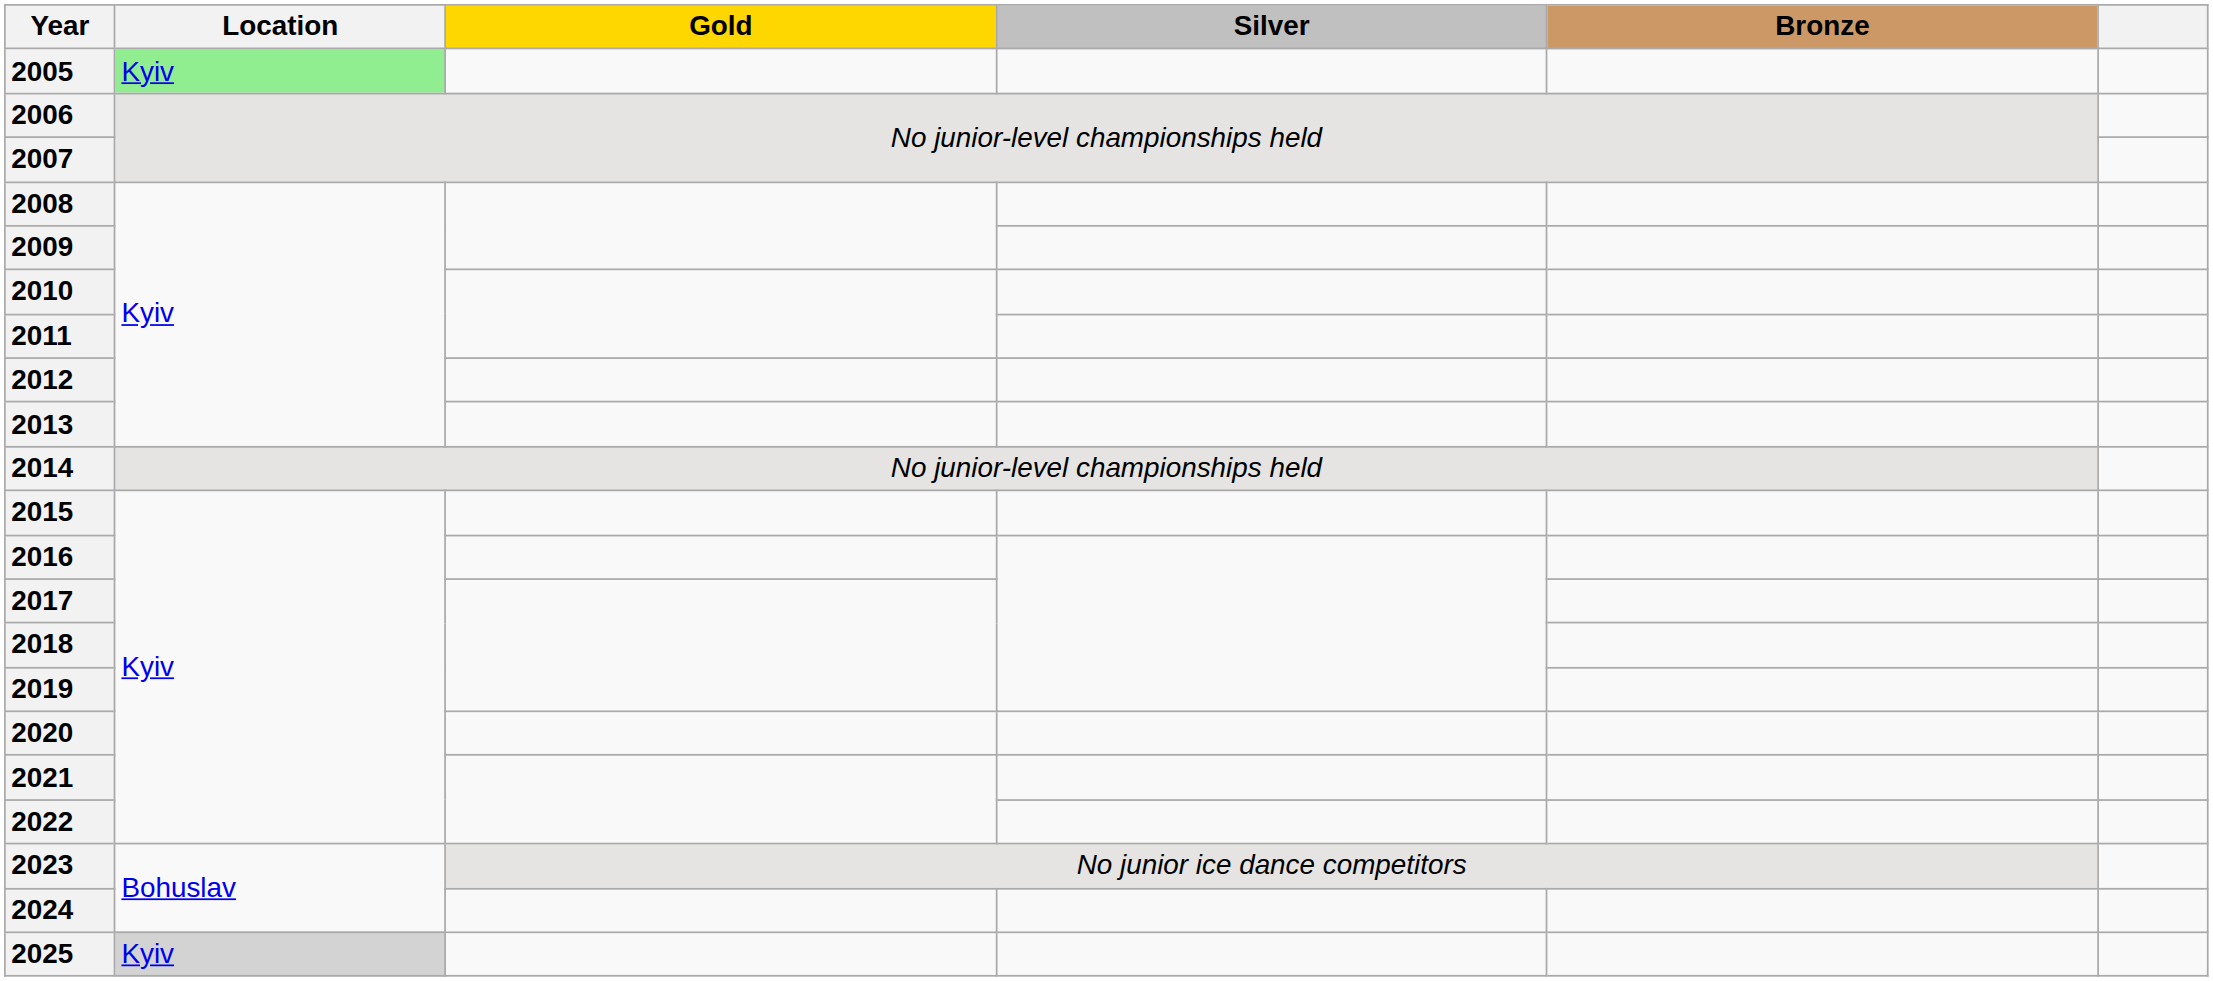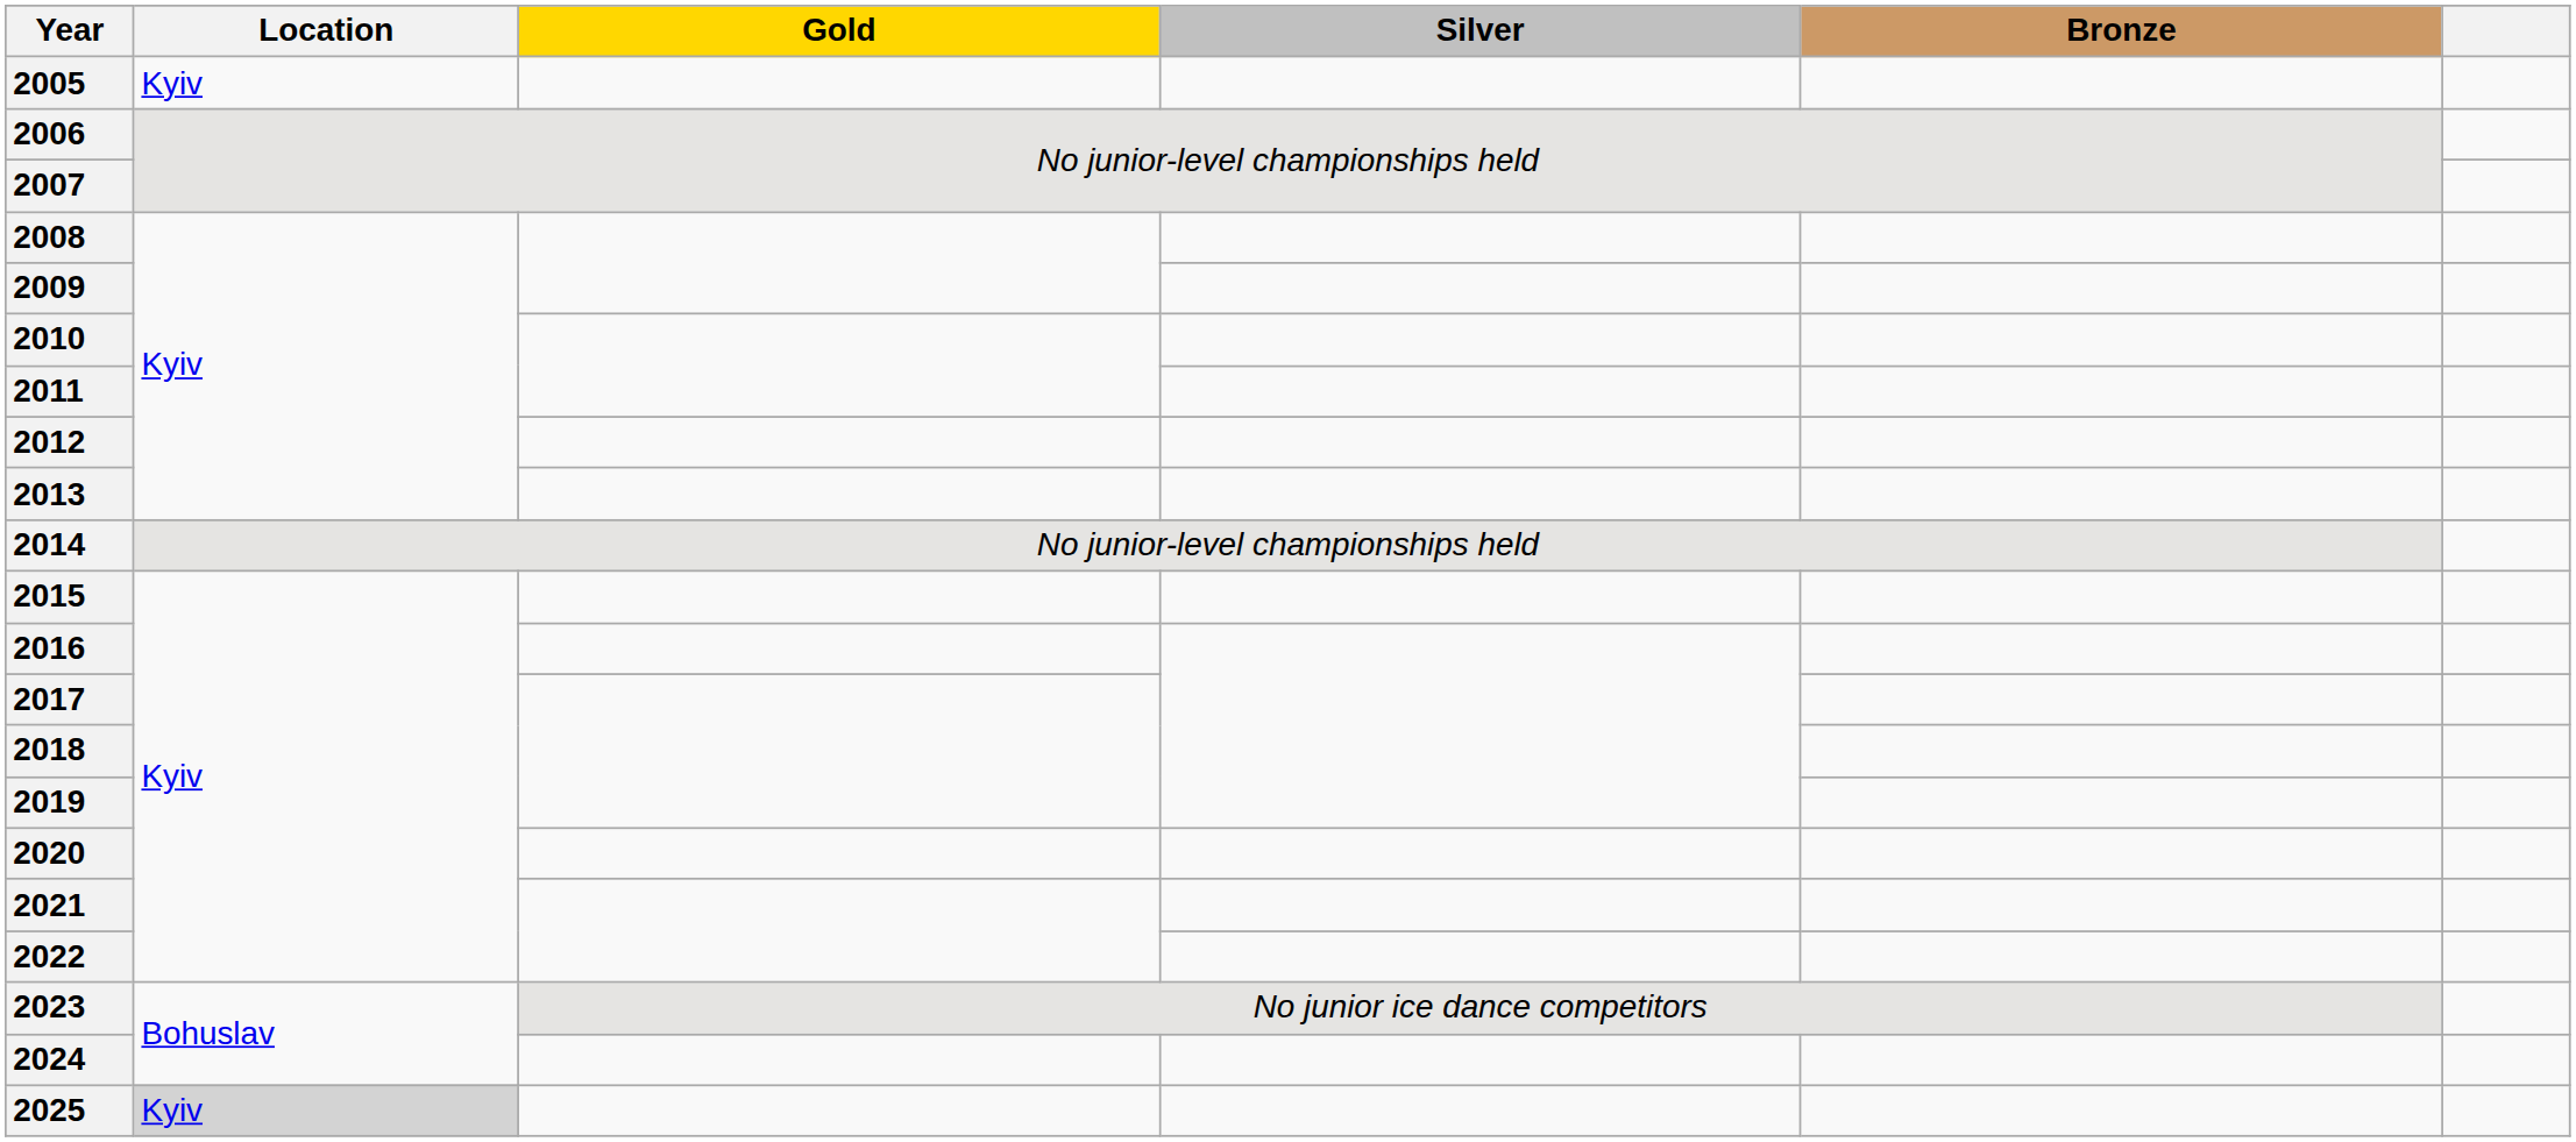2005 | Location: lightgreen background -> no background
